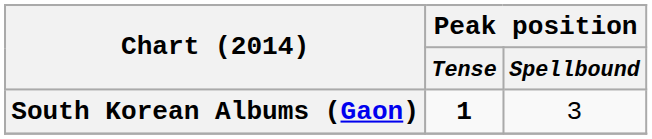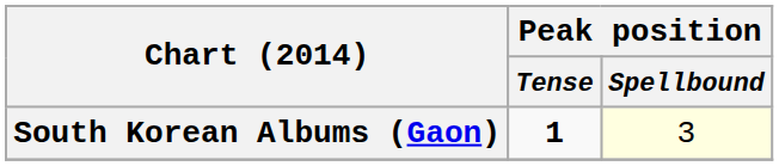South Korean Albums (Gaon) | Peak position / Spellbound: no background -> lightyellow background
